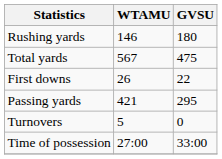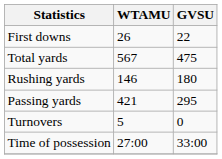rows swapped: First downs <-> Rushing yards
